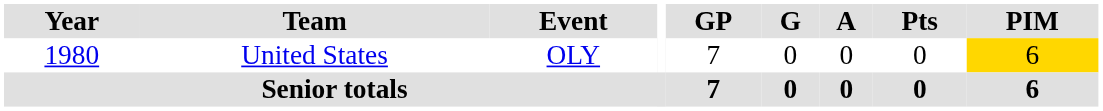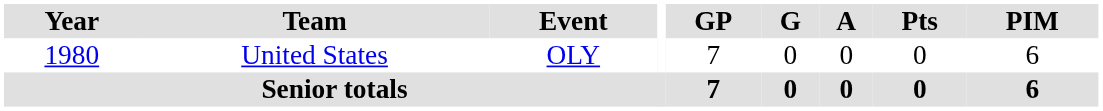United States | PIM: gold background -> no background
